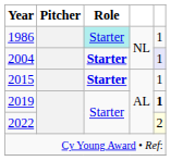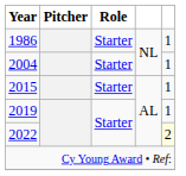1986 | Role: paleturquoise background -> no background
2004 | Role: bold -> normal
2004 | column 5: lavender background -> no background
2015 | Role: bold -> normal
2019 | column 5: bold -> normal
